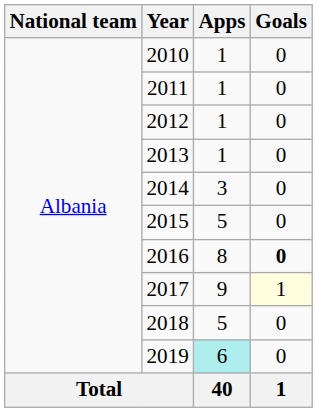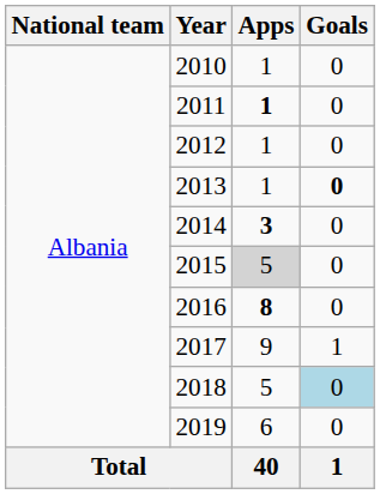2011 | Apps: normal -> bold
2013 | Goals: normal -> bold
2014 | Apps: normal -> bold
2015 | Apps: no background -> lightgrey background
2016 | Apps: normal -> bold
2016 | Goals: bold -> normal
2017 | Goals: lightyellow background -> no background
2018 | Goals: no background -> lightblue background
2019 | Apps: paleturquoise background -> no background
